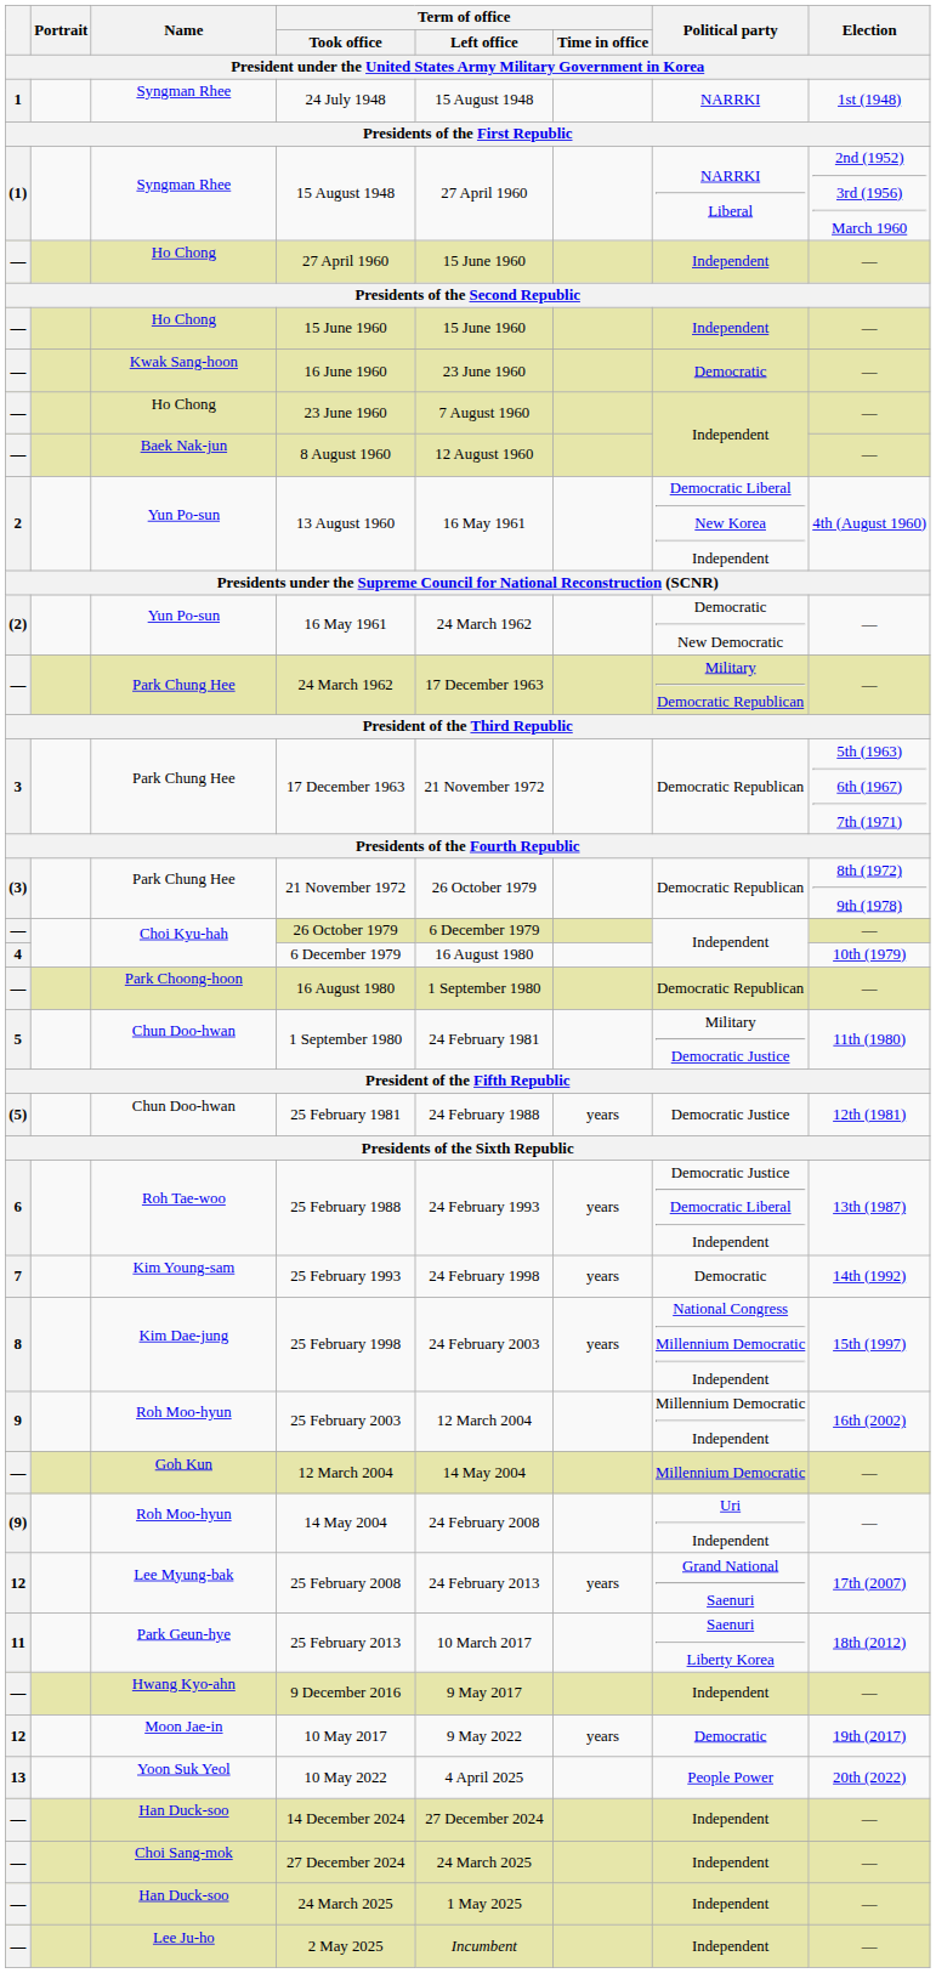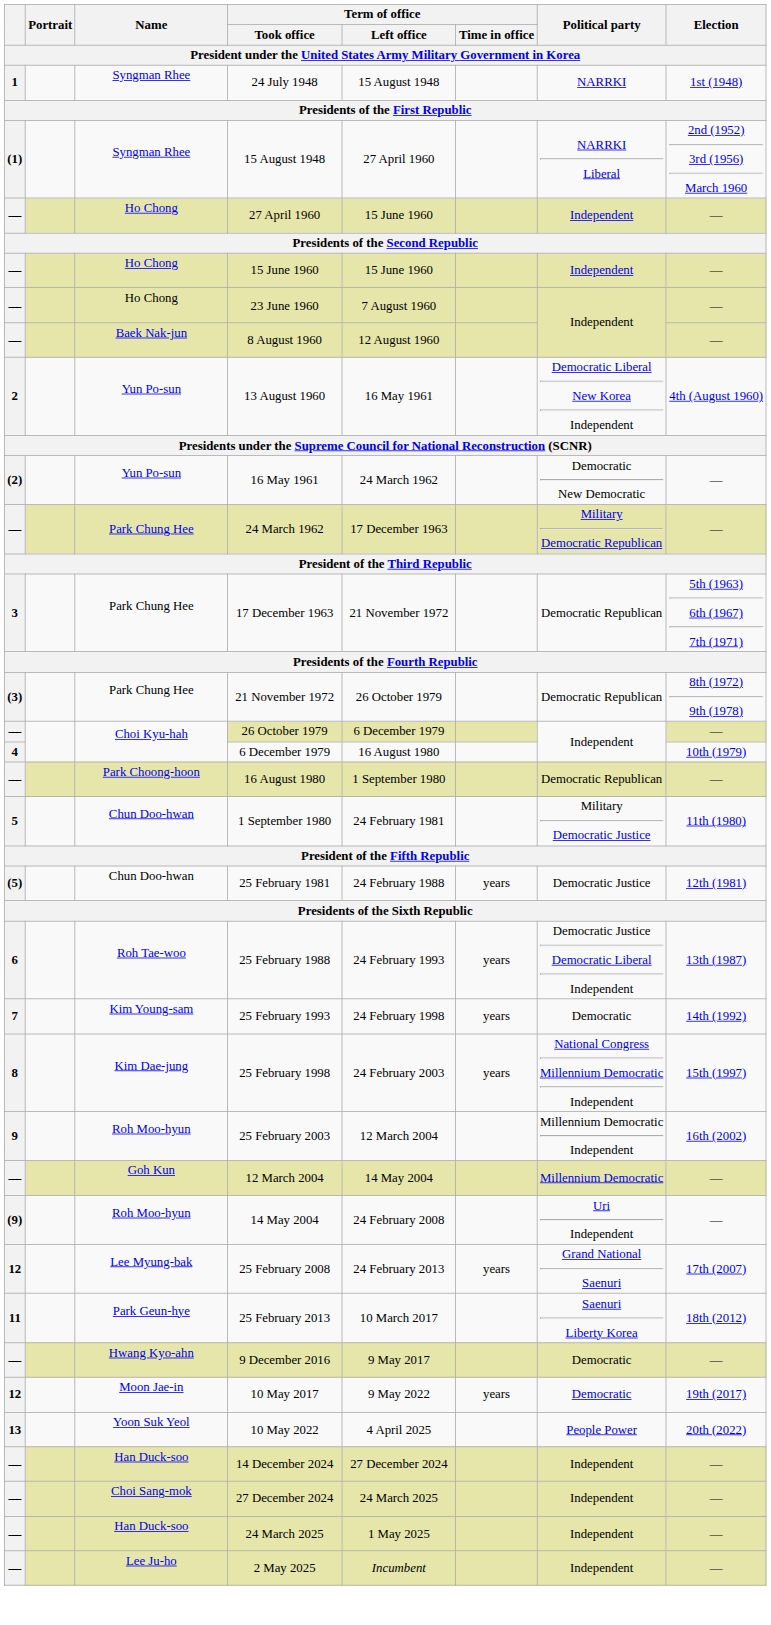- row: — | Kwak Sang-hoon | 16 June 1960 | 23 June 1960 | Democratic | —
9 December 2016 | Political party: Independent -> Democratic
